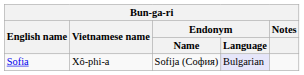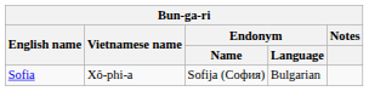Sofia | Endonym / Language: lavender background -> no background
